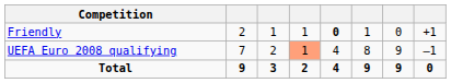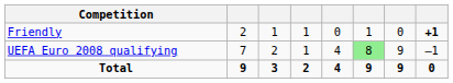Friendly | column 5: bold -> normal
Friendly | column 8: normal -> bold
UEFA Euro 2008 qualifying | column 4: lightsalmon background -> no background
UEFA Euro 2008 qualifying | column 6: no background -> lightgreen background
